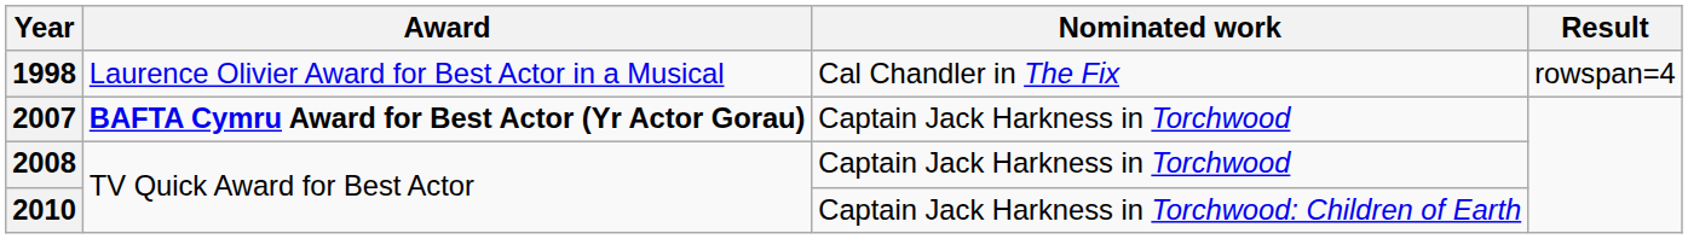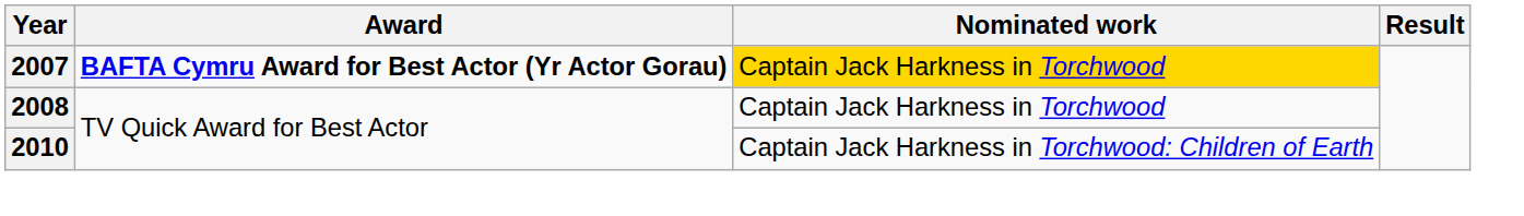- row: 1998 | Laurence Olivier Award for Best Actor in a Musical | Cal Chandler in The Fix | rowspan=4
2007 | Nominated work: no background -> gold background
